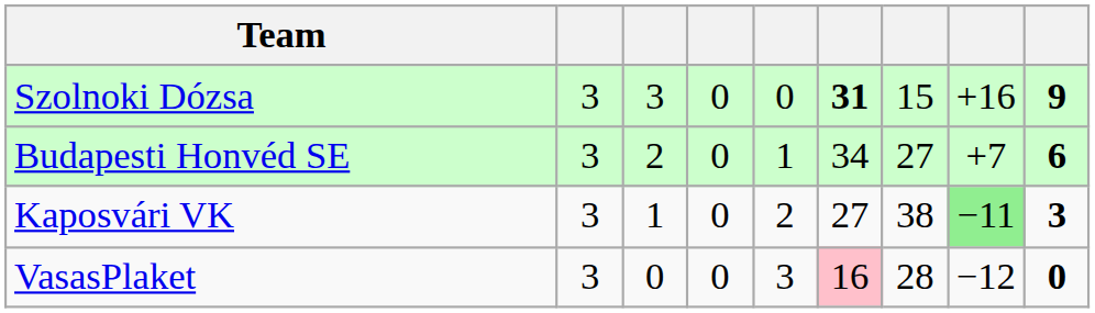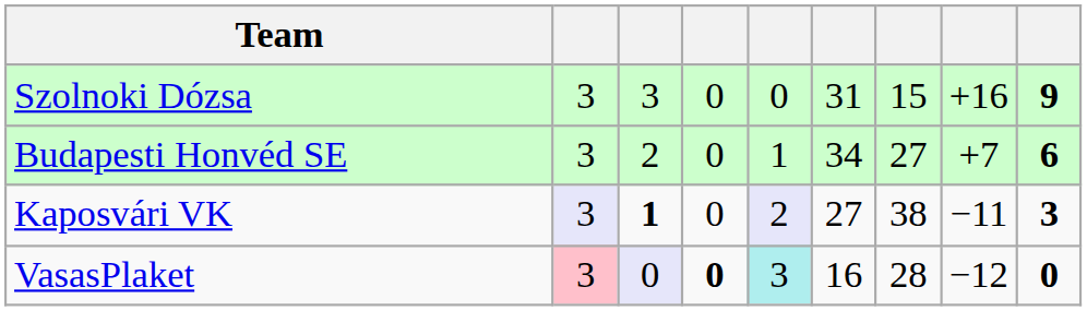Szolnoki Dózsa | column 6: bold -> normal
Kaposvári VK | column 2: no background -> lavender background
Kaposvári VK | column 3: normal -> bold
Kaposvári VK | column 5: no background -> lavender background
Kaposvári VK | column 8: lightgreen background -> no background
VasasPlaket | column 2: no background -> pink background
VasasPlaket | column 3: no background -> lavender background
VasasPlaket | column 4: normal -> bold
VasasPlaket | column 5: no background -> paleturquoise background
VasasPlaket | column 6: pink background -> no background
